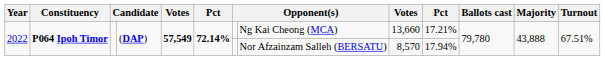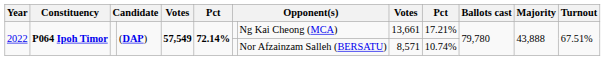row 2 | column 9: 13,660 -> 13,661
row 3 | column 9: 8,570 -> 8,571
row 3 | column 10: 17.94% -> 10.74%
